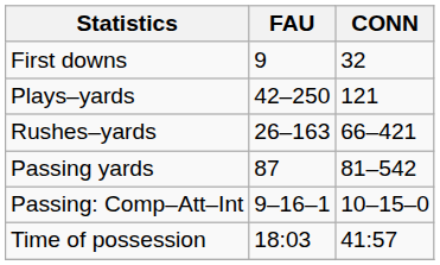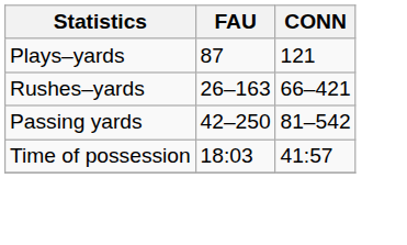- row: First downs | 9 | 32
Plays–yards | FAU: 42–250 -> 87
Passing yards | FAU: 87 -> 42–250
- row: Passing: Comp–Att–Int | 9–16–1 | 10–15–0
